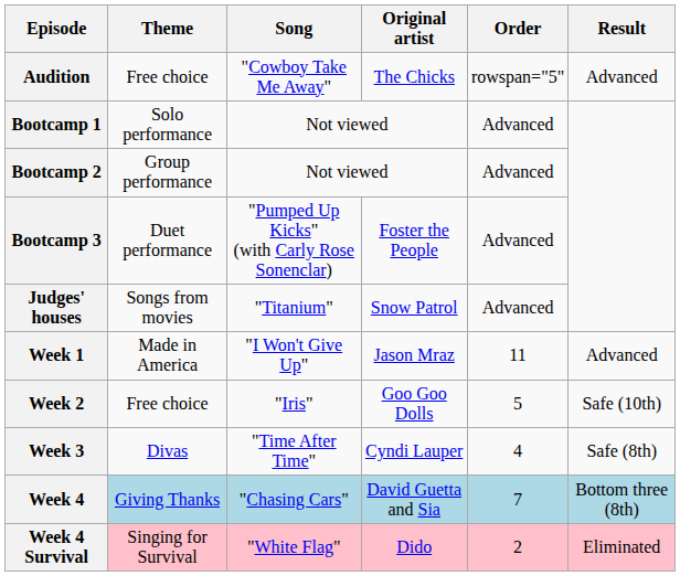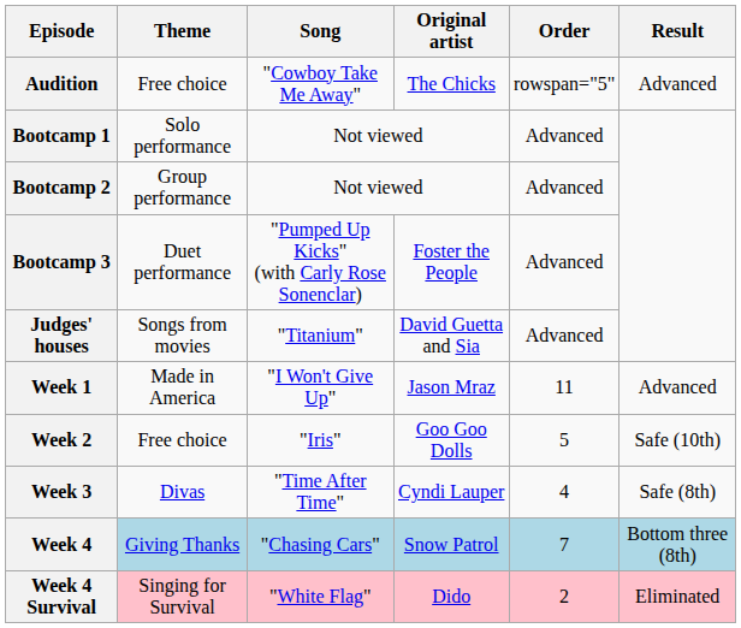Judges' houses | Original artist: Snow Patrol -> David Guetta and Sia
Week 4 | Original artist: David Guetta and Sia -> Snow Patrol
